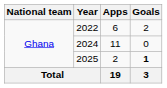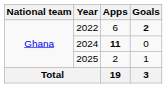2022 | Goals: normal -> bold
2024 | Apps: normal -> bold
2025 | Goals: bold -> normal
